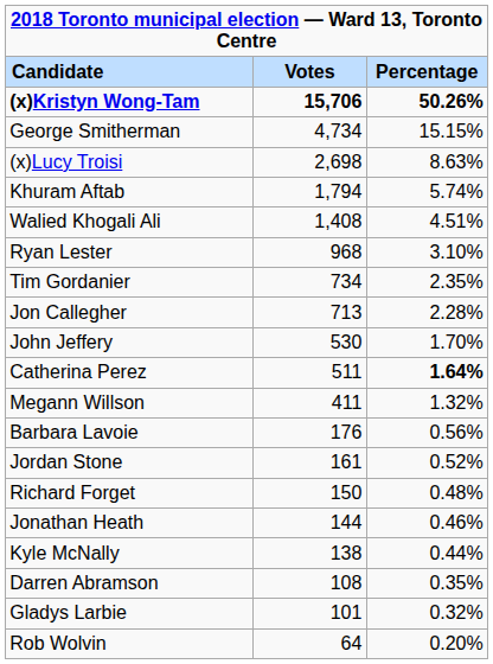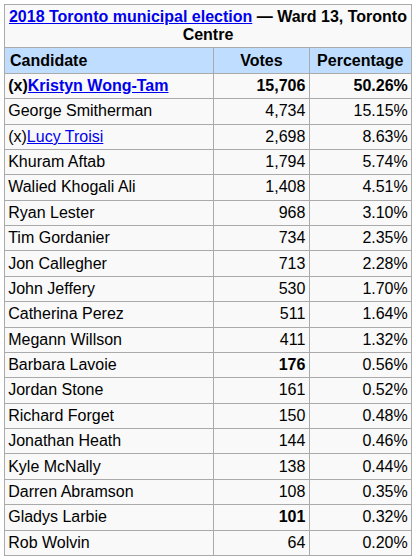Catherina Perez | Percentage: bold -> normal
Barbara Lavoie | Votes: normal -> bold
Gladys Larbie | Votes: normal -> bold
